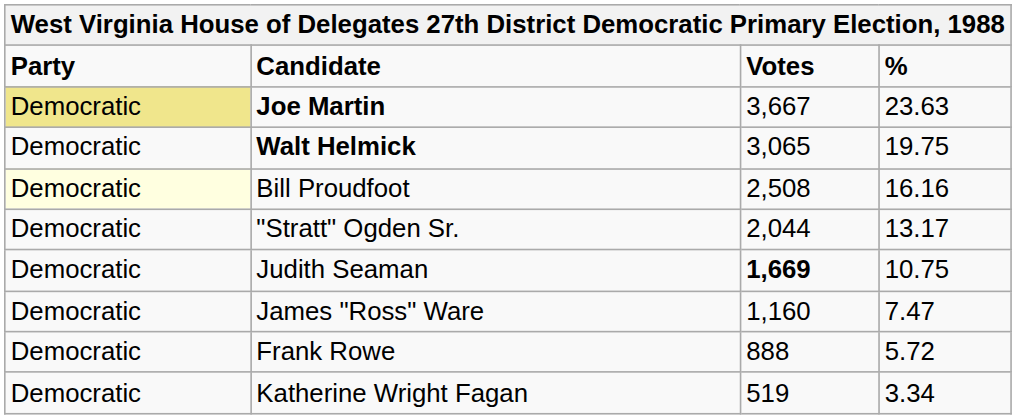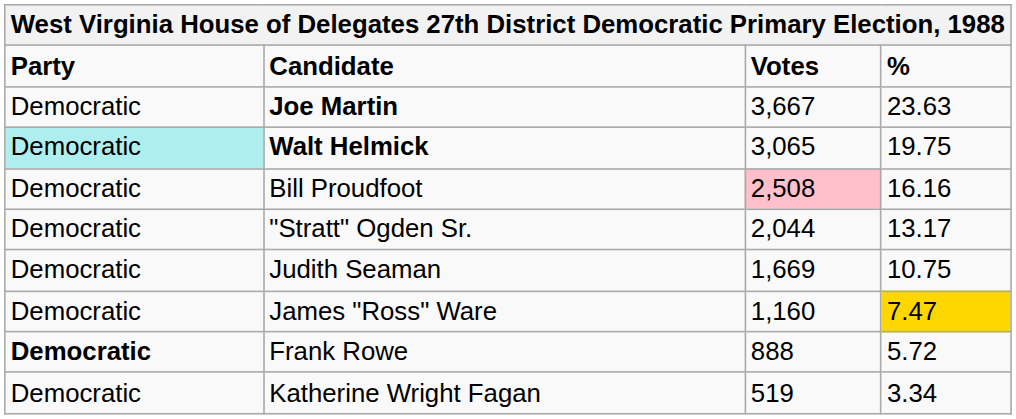Joe Martin | Party: khaki background -> no background
Walt Helmick | Party: no background -> paleturquoise background
Bill Proudfoot | Party: lightyellow background -> no background
Bill Proudfoot | Votes: no background -> pink background
Judith Seaman | Votes: bold -> normal
James "Ross" Ware | %: no background -> gold background
Frank Rowe | Party: normal -> bold
